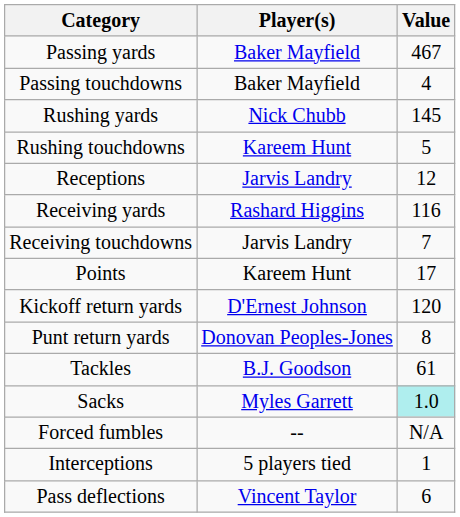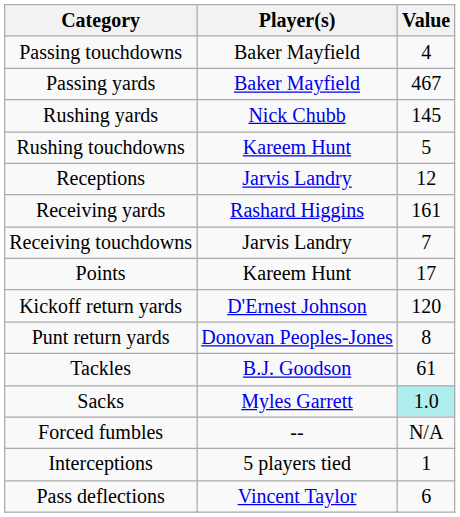rows swapped: Passing yards <-> Passing touchdowns
Receiving yards | Value: 116 -> 161
